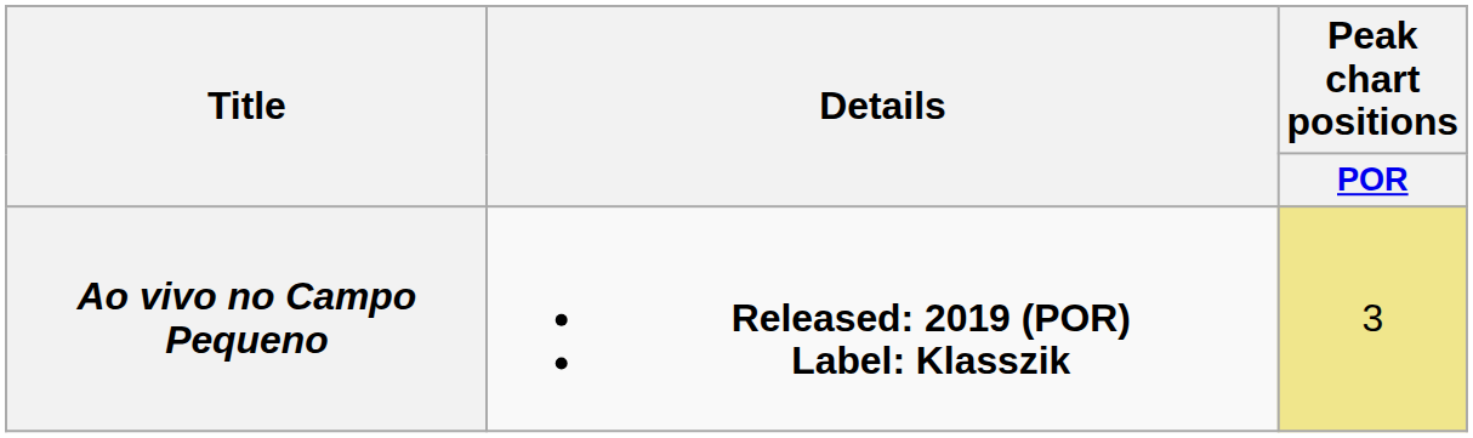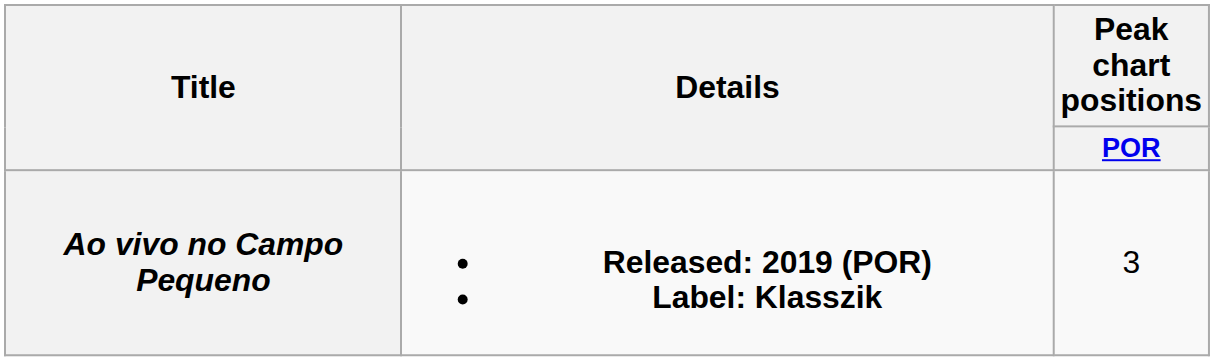Ao vivo no Campo Pequeno | Peak chart positions / POR: khaki background -> no background
